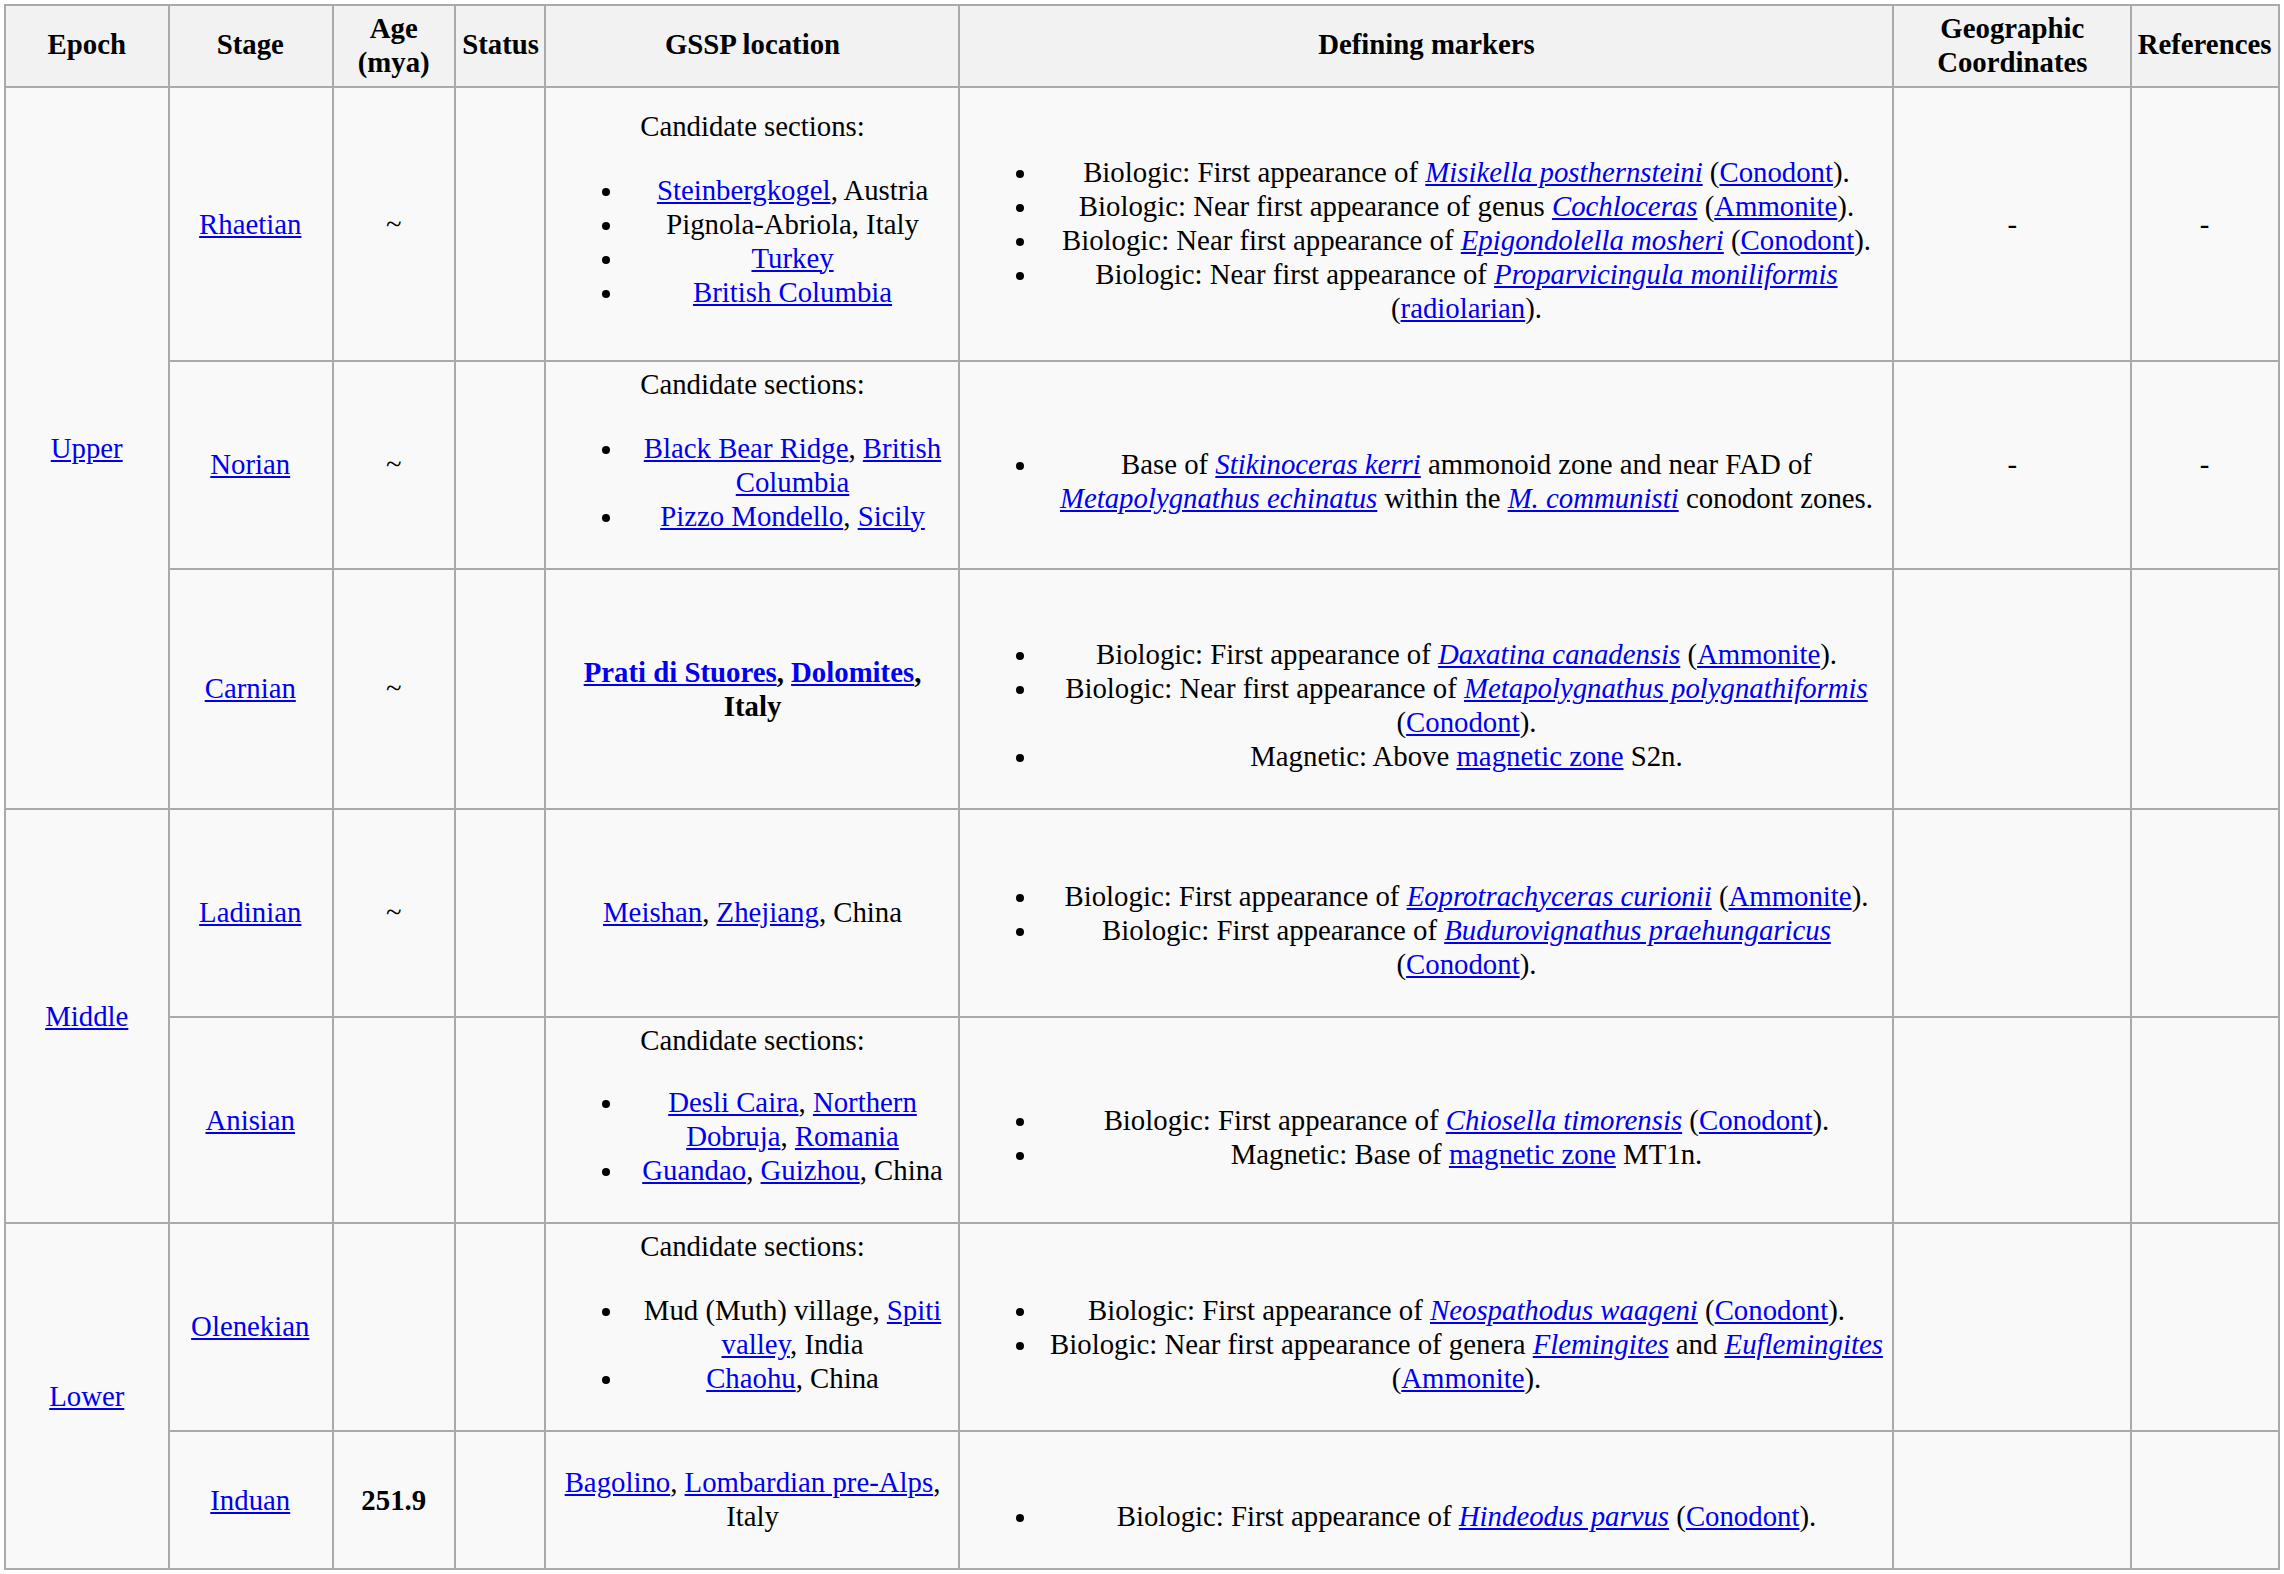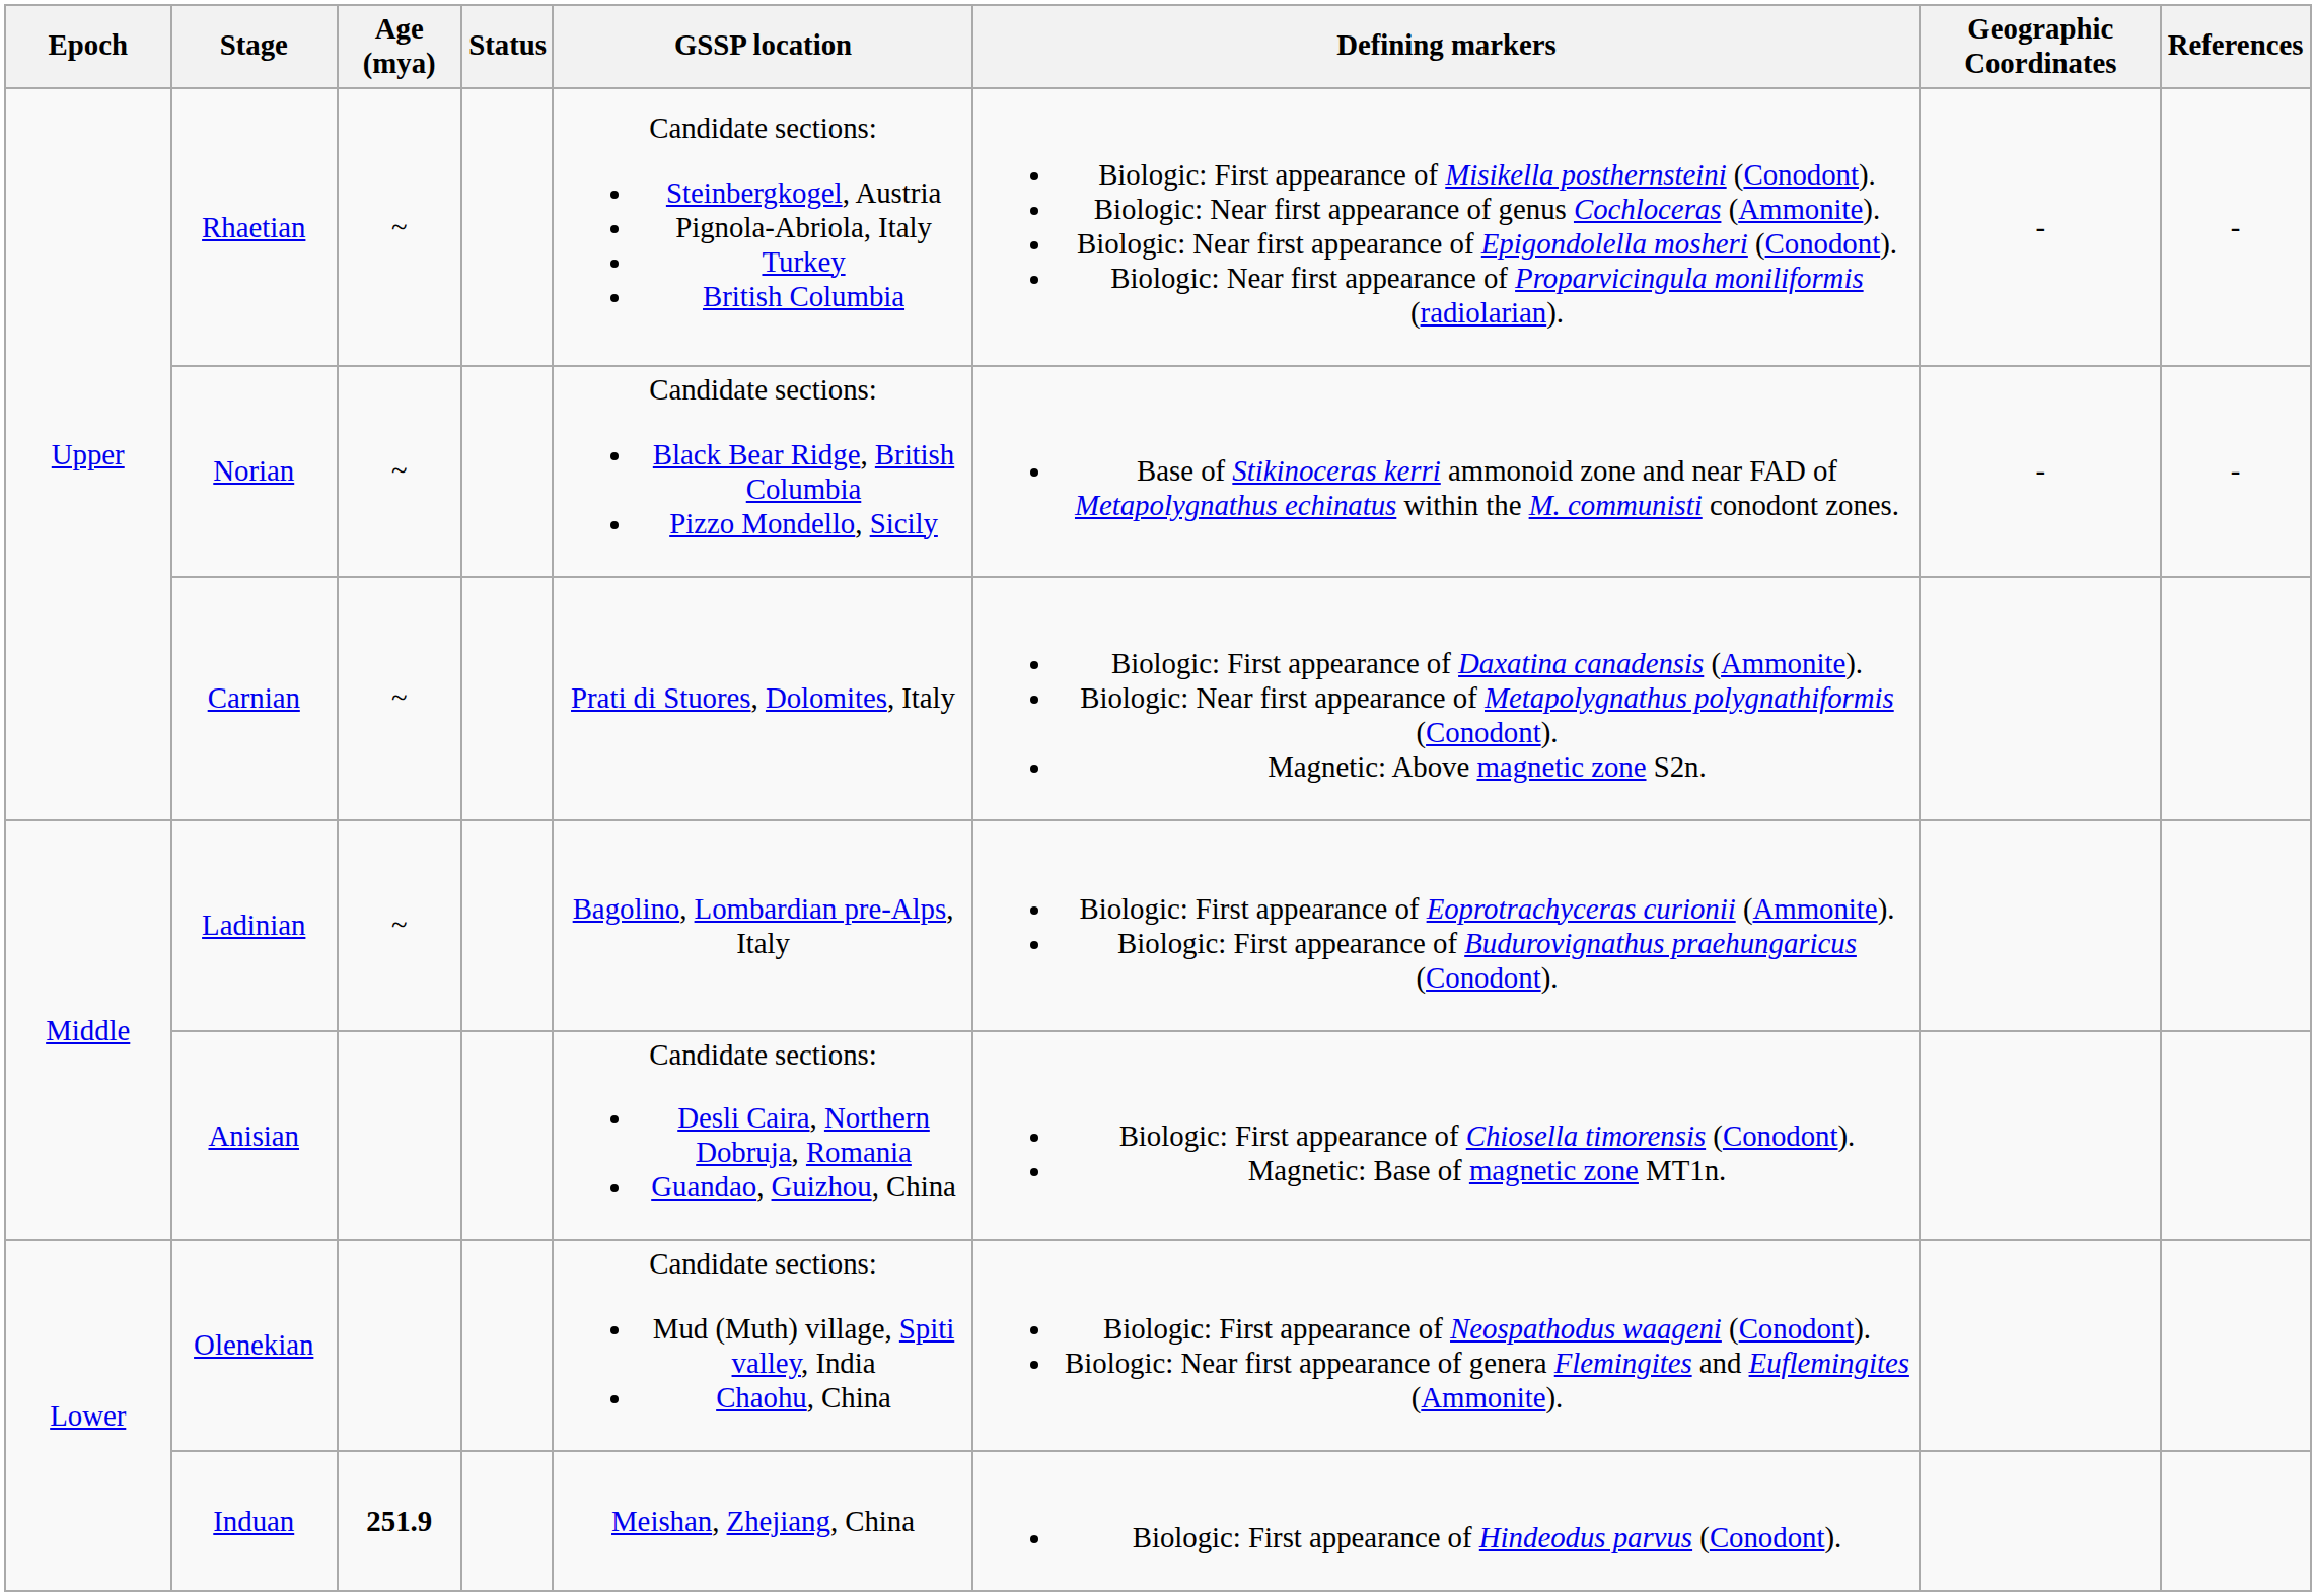Carnian | GSSP location: bold -> normal
Ladinian | GSSP location: Meishan, Zhejiang, China -> Bagolino, Lombardian pre-Alps, Italy
Induan | GSSP location: Bagolino, Lombardian pre-Alps, Italy -> Meishan, Zhejiang, China
